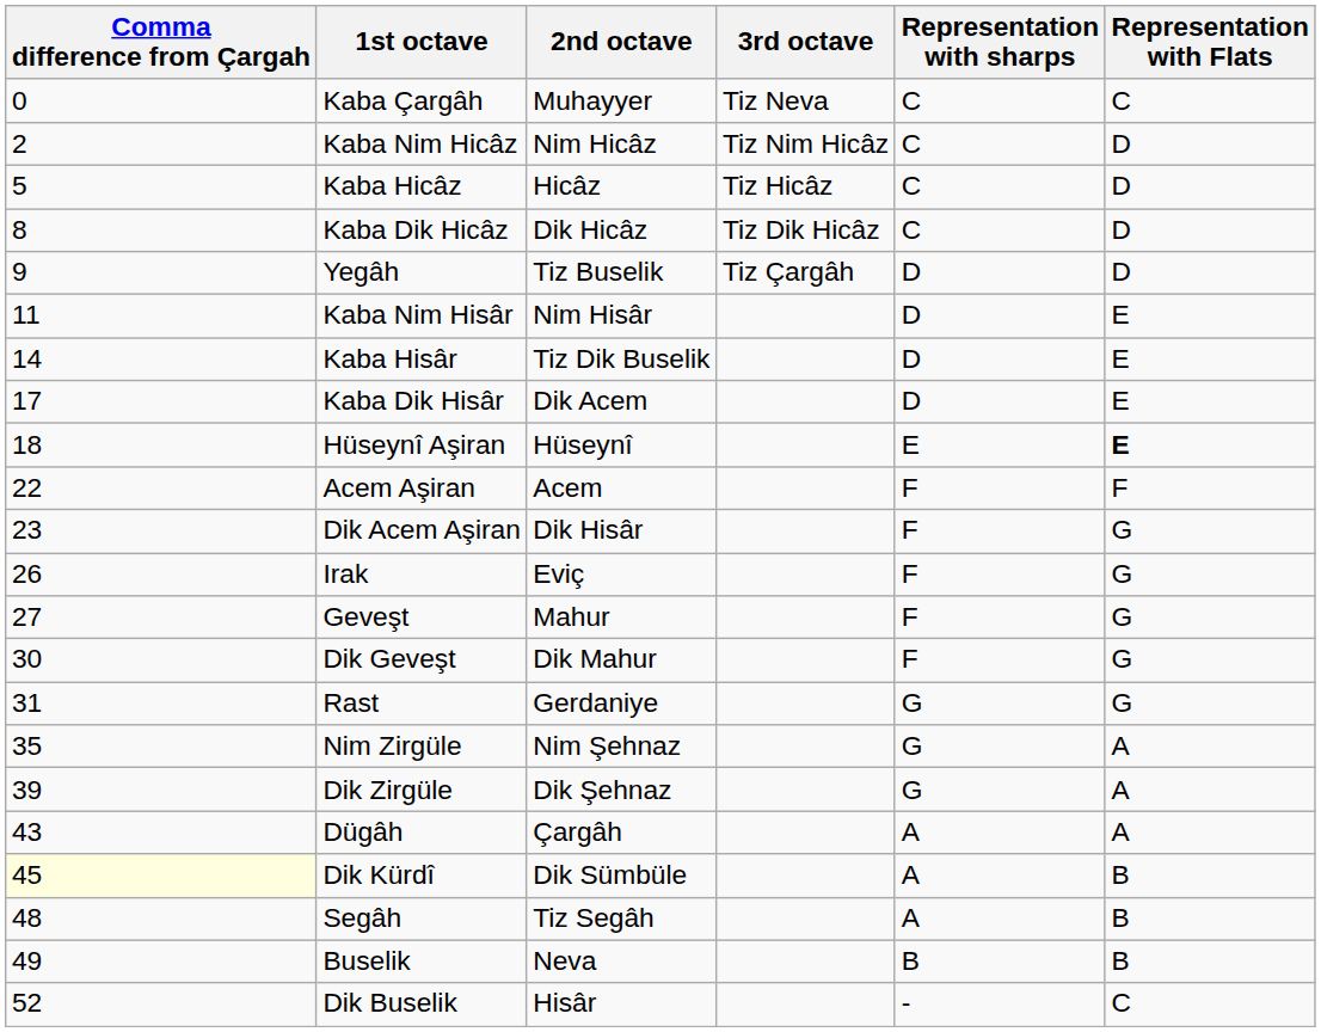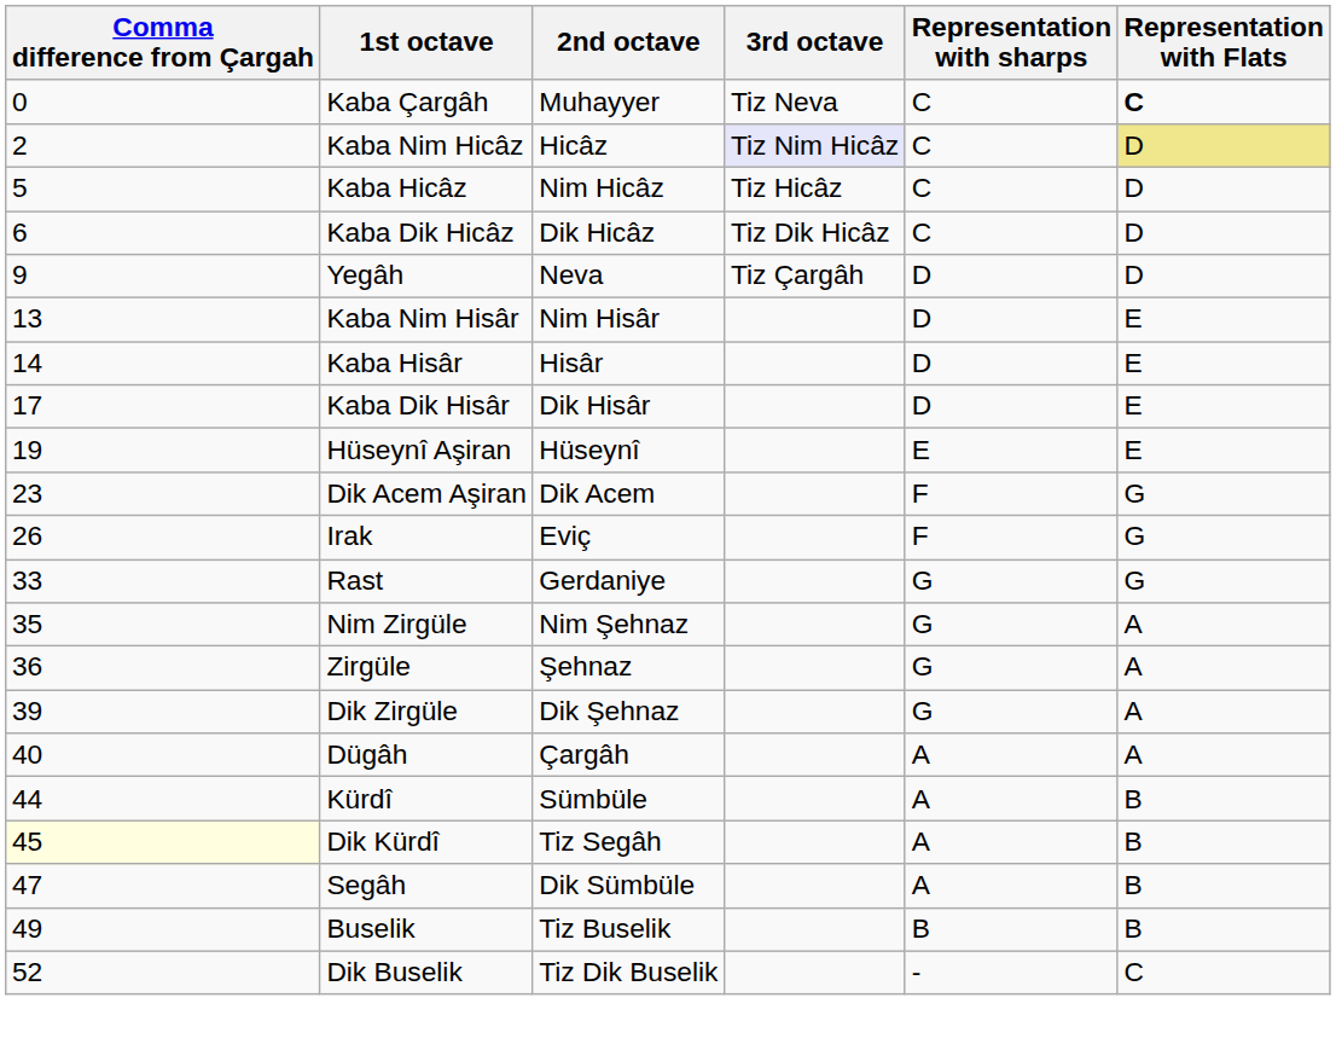Kaba Çargâh | Representation with Flats: normal -> bold
Kaba Nim Hicâz | 2nd octave: Nim Hicâz -> Hicâz
Kaba Nim Hicâz | 3rd octave: no background -> lavender background
Kaba Nim Hicâz | Representation with Flats: no background -> khaki background
Kaba Hicâz | 2nd octave: Hicâz -> Nim Hicâz
Kaba Dik Hicâz | Comma difference from Çargah: 8 -> 6
Yegâh | 2nd octave: Tiz Buselik -> Neva
Kaba Nim Hisâr | Comma difference from Çargah: 11 -> 13
Kaba Hisâr | 2nd octave: Tiz Dik Buselik -> Hisâr
Kaba Dik Hisâr | 2nd octave: Dik Acem -> Dik Hisâr
Hüseynî Aşiran | Comma difference from Çargah: 18 -> 19
Hüseynî Aşiran | Representation with Flats: bold -> normal
- row: 22 | Acem Aşiran | Acem | F | F
Dik Acem Aşiran | 2nd octave: Dik Hisâr -> Dik Acem
- row: 27 | Geveşt | Mahur | F | G
- row: 30 | Dik Geveşt | Dik Mahur | F | G
Rast | Comma difference from Çargah: 31 -> 33
+ row: 36 | Zirgüle | Şehnaz | G | A
Dügâh | Comma difference from Çargah: 43 -> 40
+ row: 44 | Kürdî | Sümbüle | A | B
Dik Kürdî | 2nd octave: Dik Sümbüle -> Tiz Segâh
Segâh | Comma difference from Çargah: 48 -> 47
Segâh | 2nd octave: Tiz Segâh -> Dik Sümbüle
Buselik | 2nd octave: Neva -> Tiz Buselik
Dik Buselik | 2nd octave: Hisâr -> Tiz Dik Buselik
